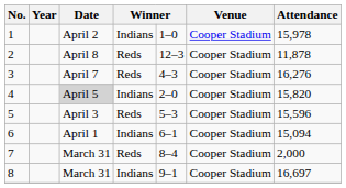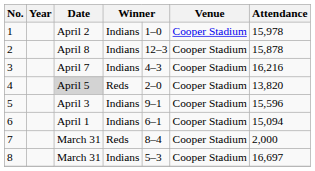2 | column 4: Reds -> Indians
2 | Attendance: 11,878 -> 15,878
3 | column 4: Reds -> Indians
3 | Attendance: 16,276 -> 16,216
4 | column 4: Indians -> Reds
4 | Attendance: 15,820 -> 13,820
5 | column 4: Reds -> Indians
5 | column 5: 5–3 -> 9–1
8 | column 5: 9–1 -> 5–3
